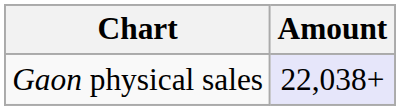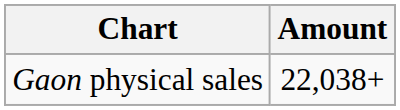Gaon physical sales | Amount: lavender background -> no background
